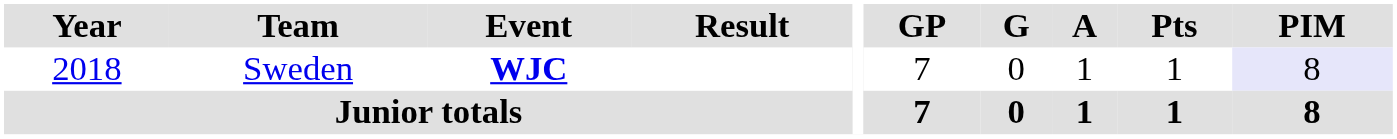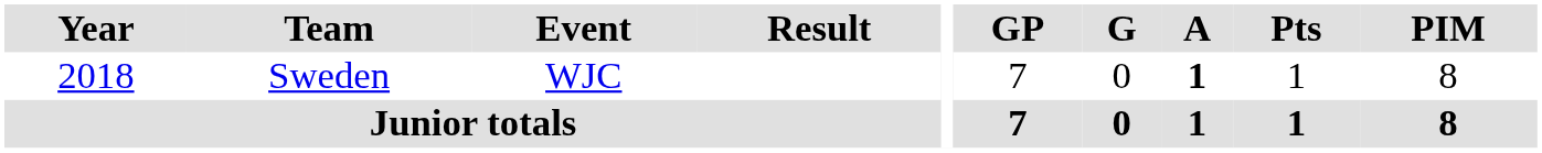Sweden | Event: bold -> normal
Sweden | A: normal -> bold
Sweden | PIM: lavender background -> no background
